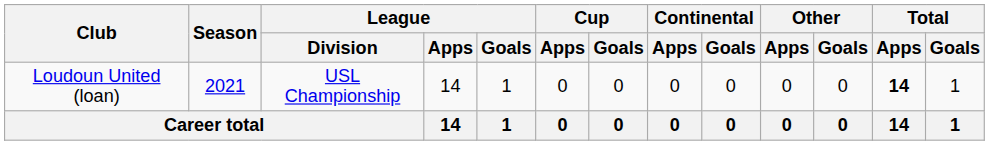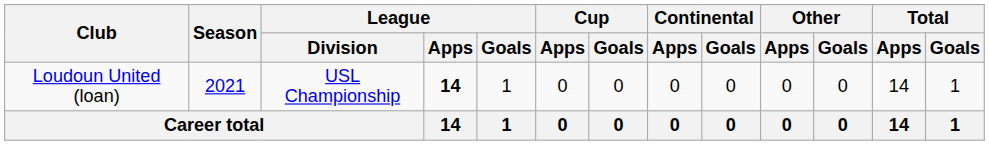Loudoun United (loan) | League / Apps: normal -> bold
Loudoun United (loan) | Total / Apps: bold -> normal
